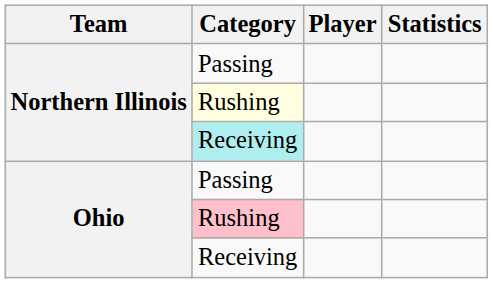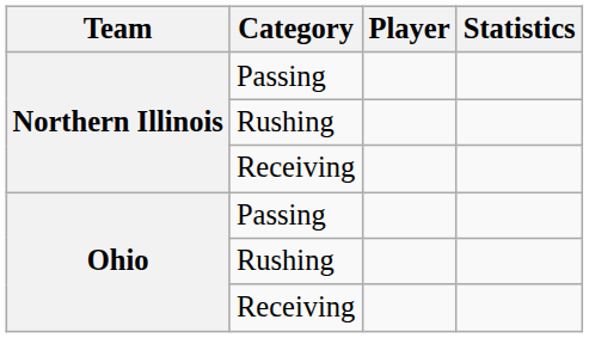Northern Illinois / Rushing | Category: lightyellow background -> no background
Northern Illinois / Receiving | Category: paleturquoise background -> no background
Ohio / Rushing | Category: pink background -> no background
